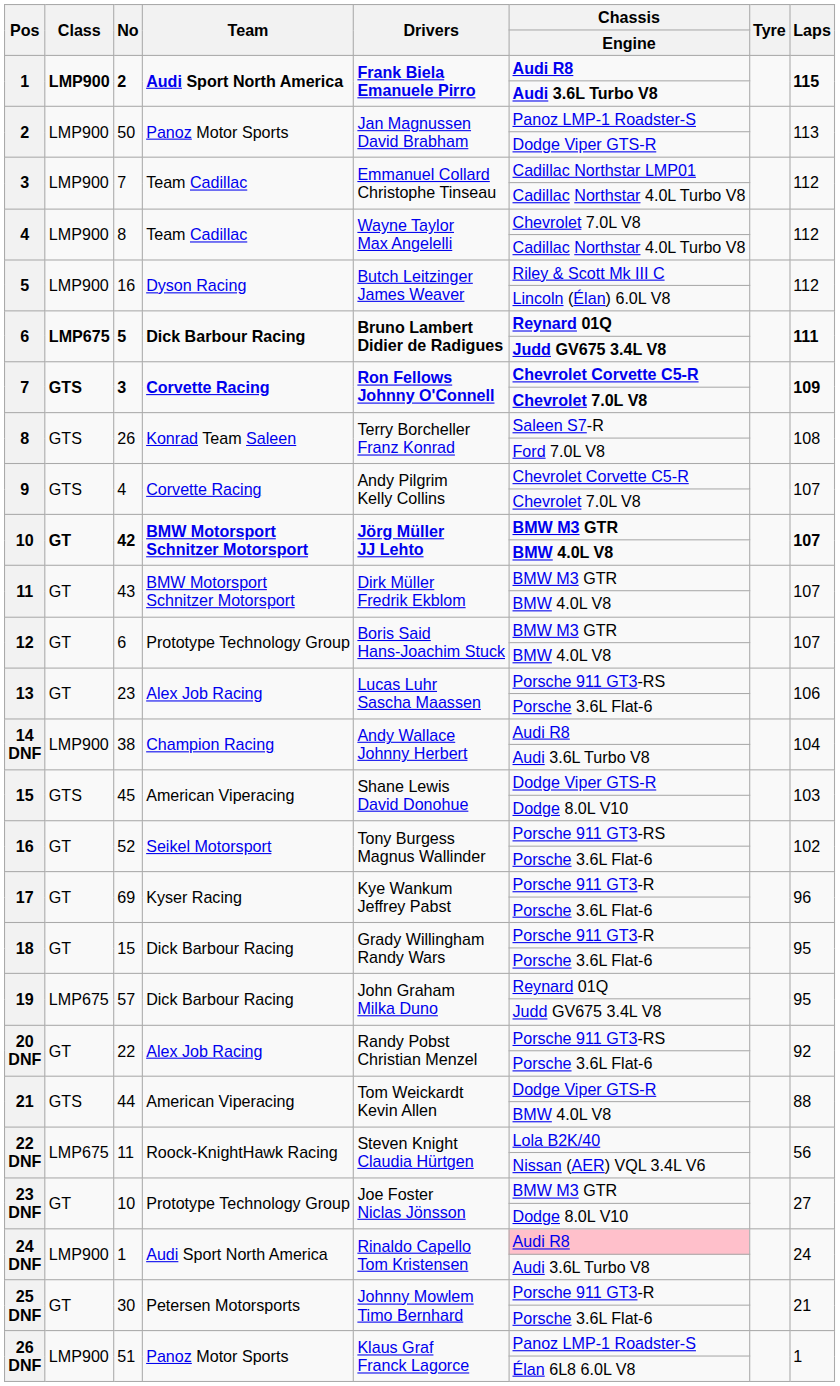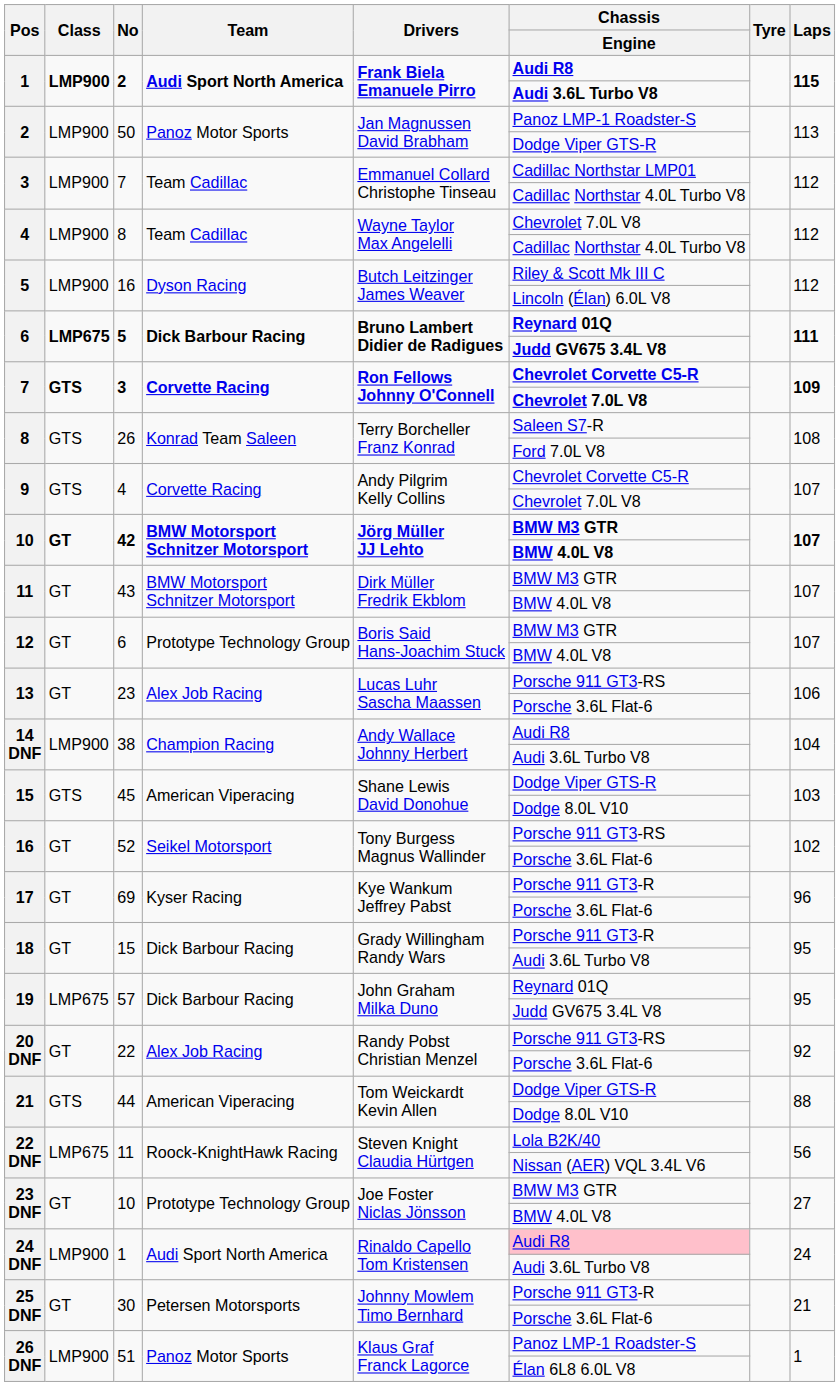row 38 | Chassis / Engine: Porsche 3.6L Flat-6 -> Audi 3.6L Turbo V8
row 44 | Chassis / Engine: BMW 4.0L V8 -> Dodge 8.0L V10
row 48 | Chassis / Engine: Dodge 8.0L V10 -> BMW 4.0L V8
